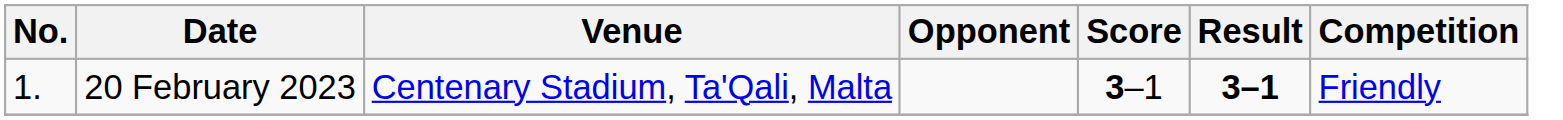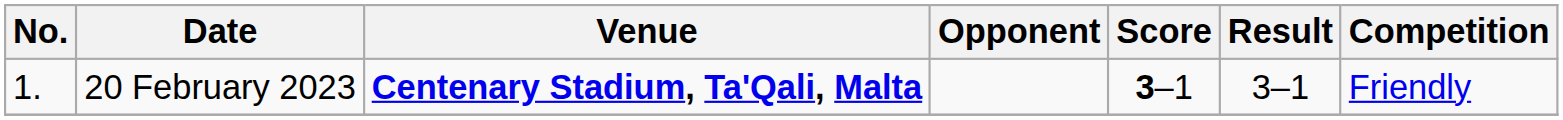20 February 2023 | Venue: normal -> bold
20 February 2023 | Result: bold -> normal
